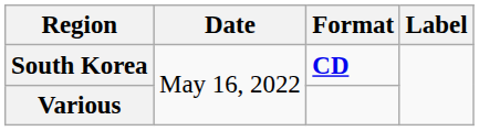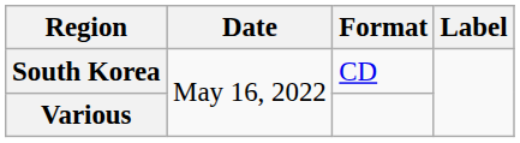South Korea | Format: bold -> normal
